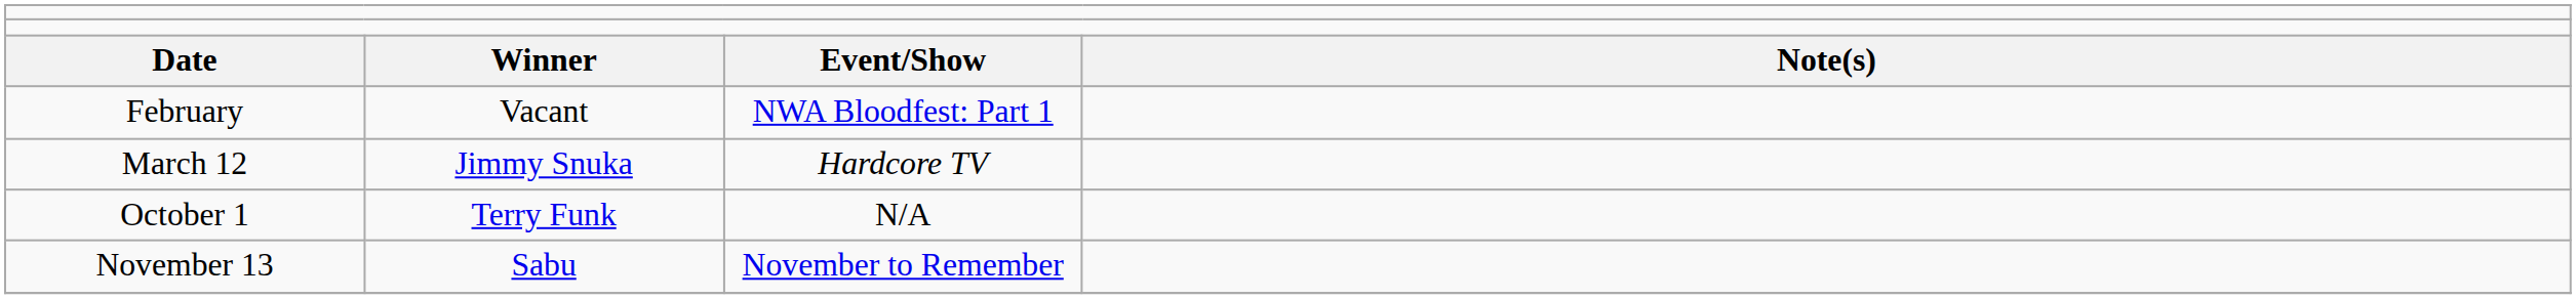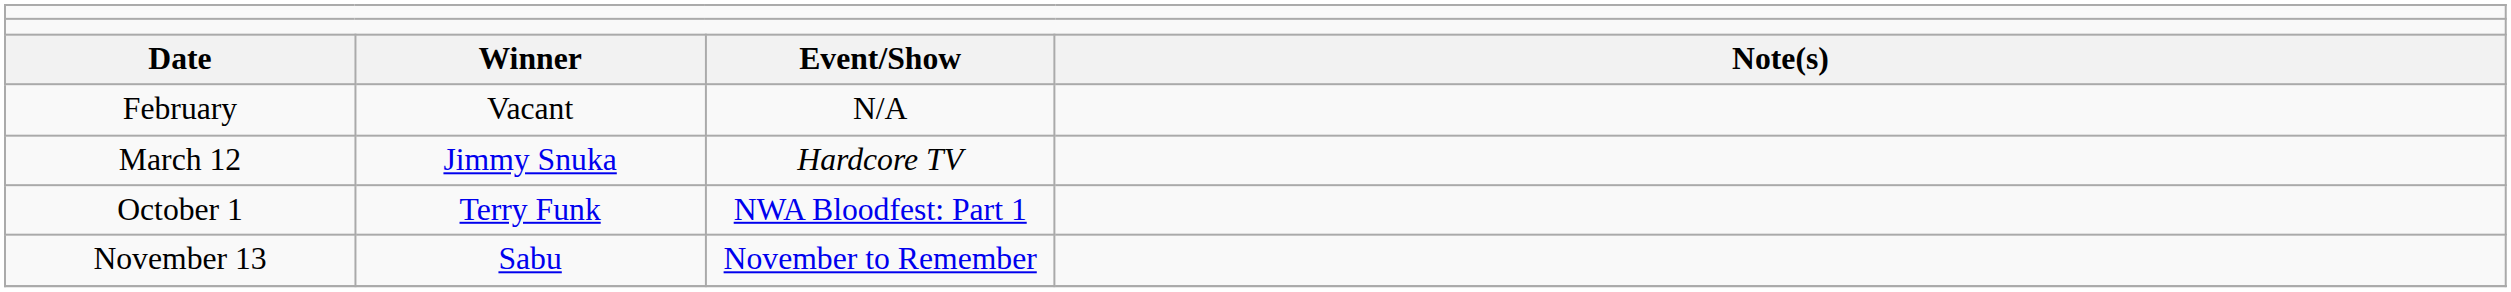February | column 3: NWA Bloodfest: Part 1 -> N/A
October 1 | column 3: N/A -> NWA Bloodfest: Part 1
